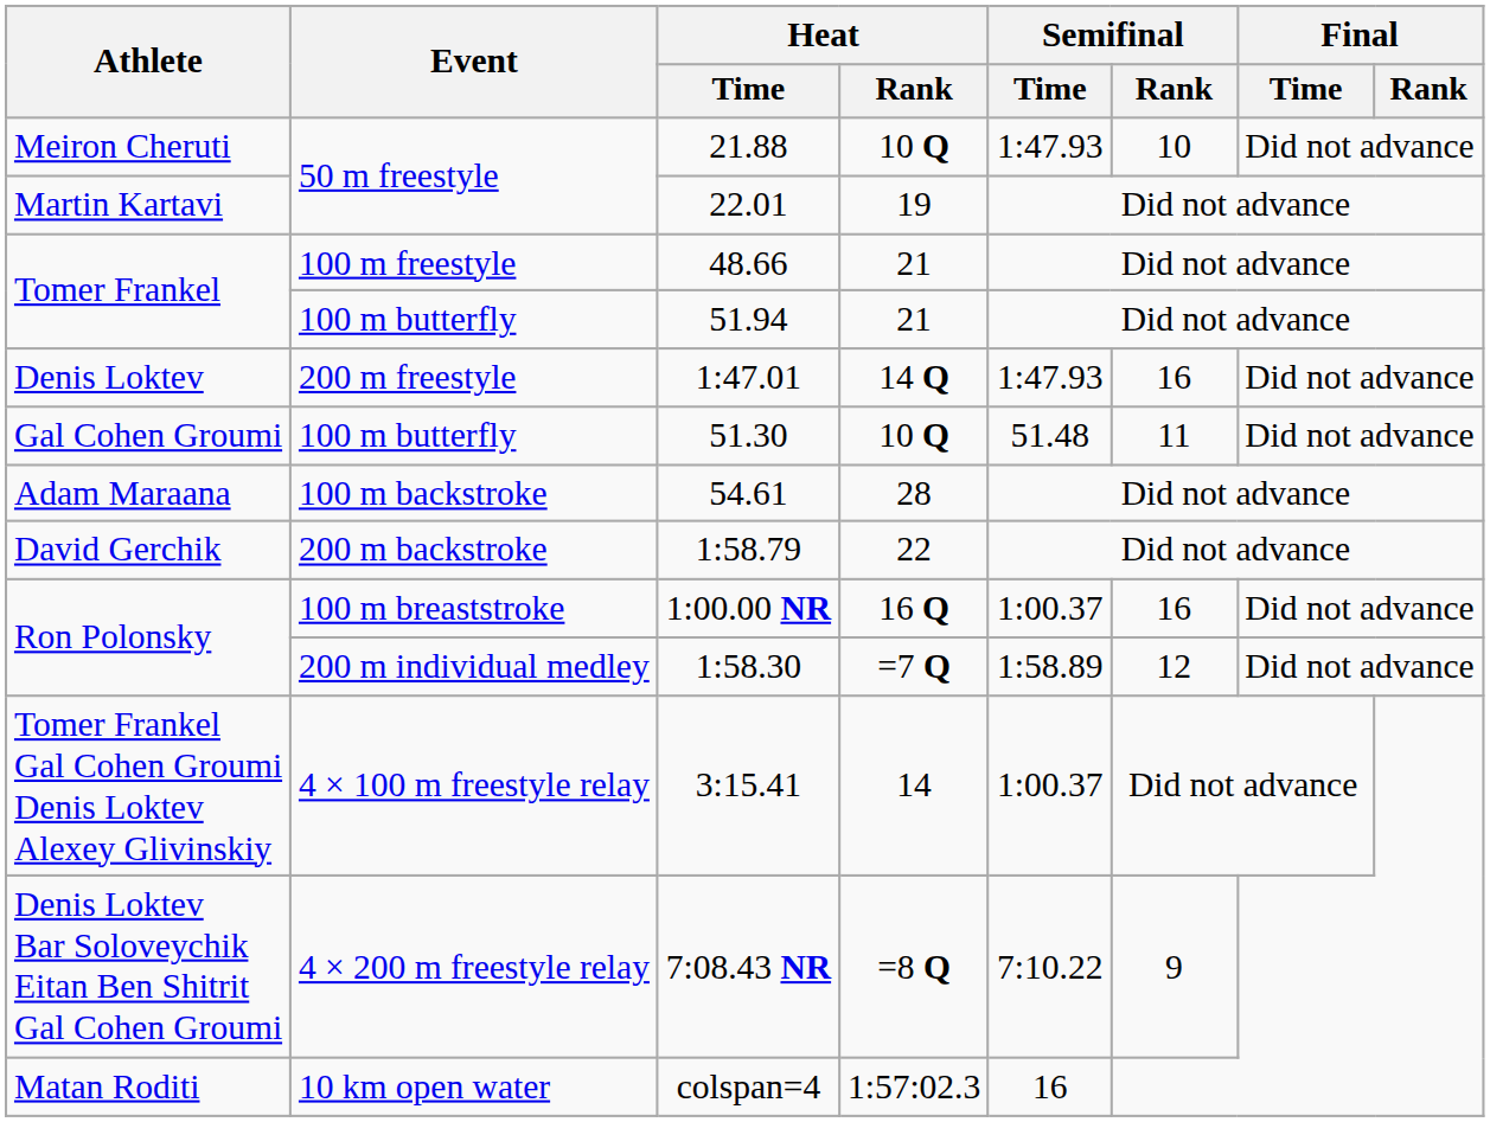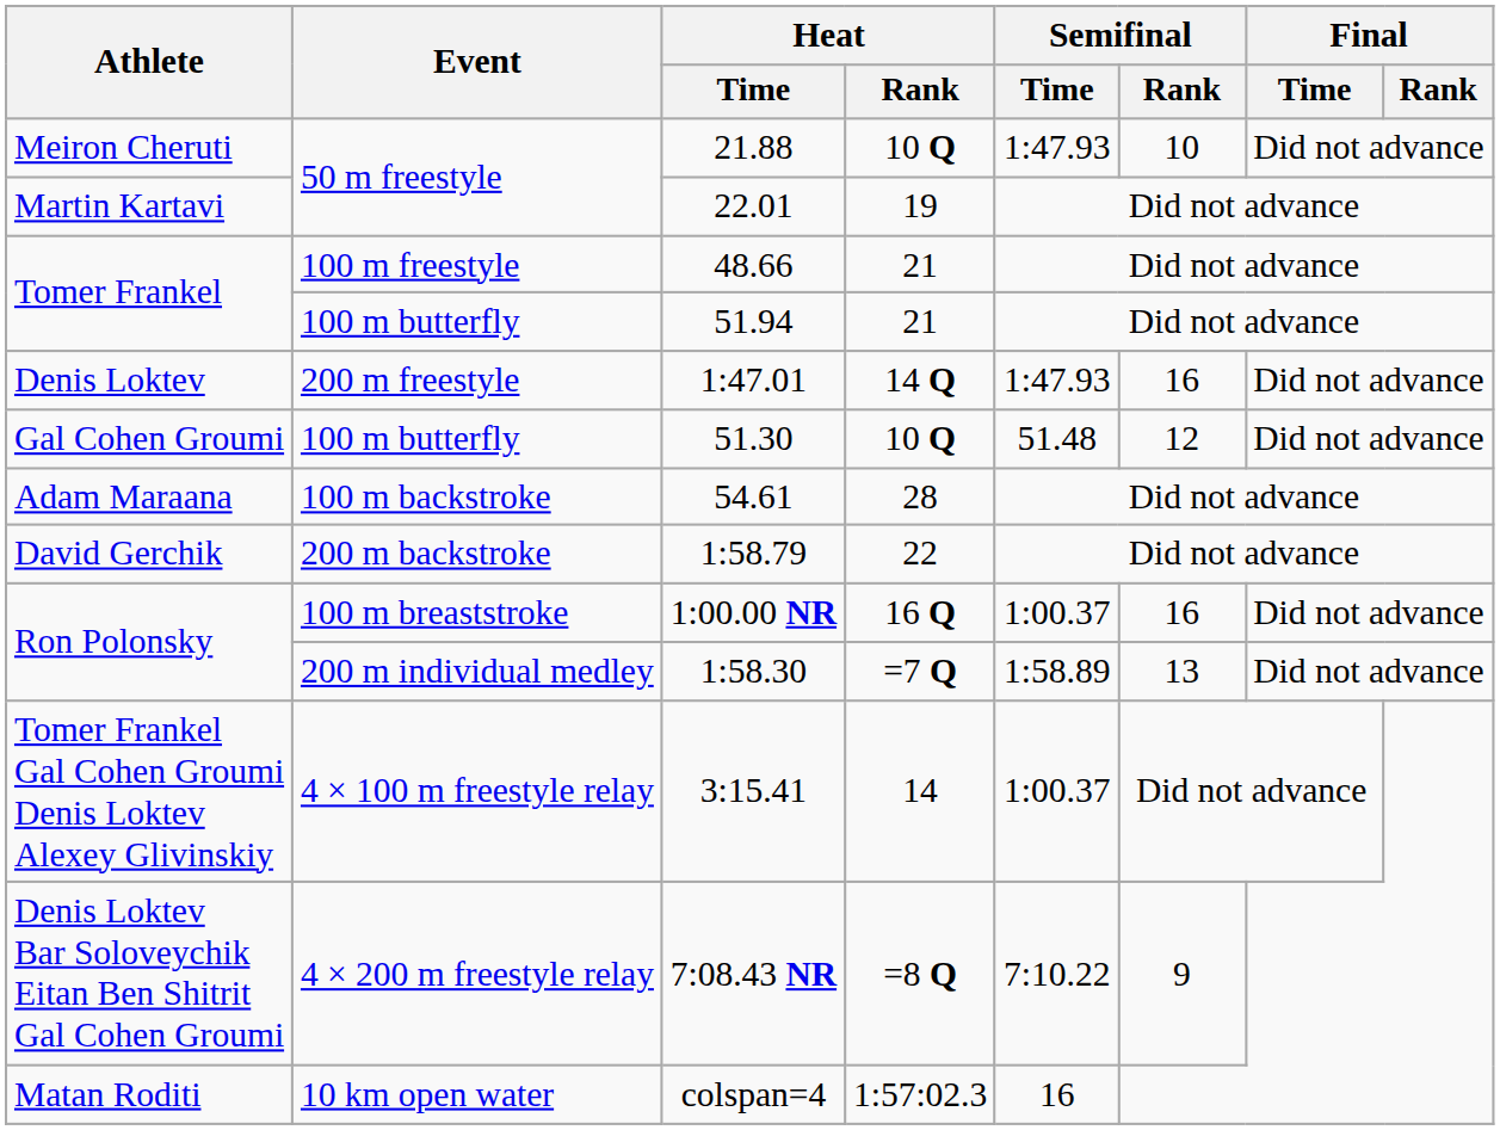51.30 | Semifinal / Rank: 11 -> 12
1:58.30 | Semifinal / Rank: 12 -> 13
